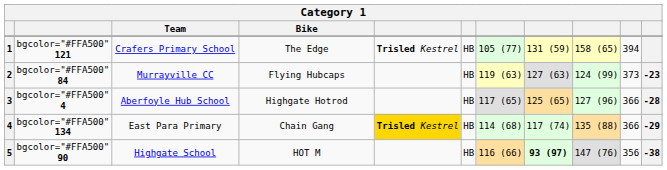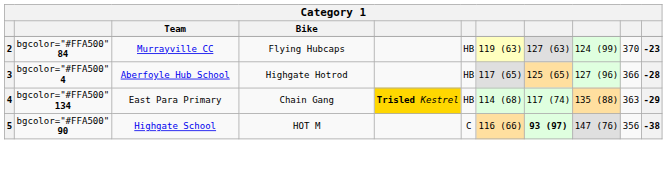- row: 1 | bgcolor="#FFA500" 121 | Crafers Primary School | The Edge | Trisled Kestrel | HB | 105 (77) | 131 (59) | 158 (65) | 394
bgcolor="#FFA500" 84 | column 10: 373 -> 370
bgcolor="#FFA500" 134 | column 10: 366 -> 363
bgcolor="#FFA500" 90 | column 6: HB -> C
